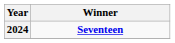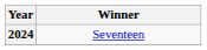2024 | Winner: bold -> normal
